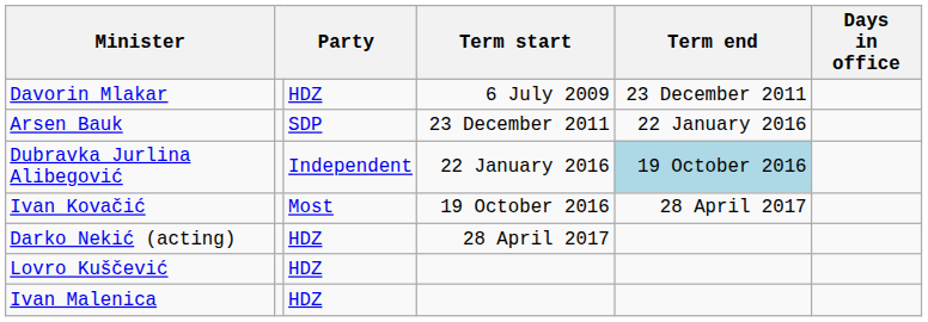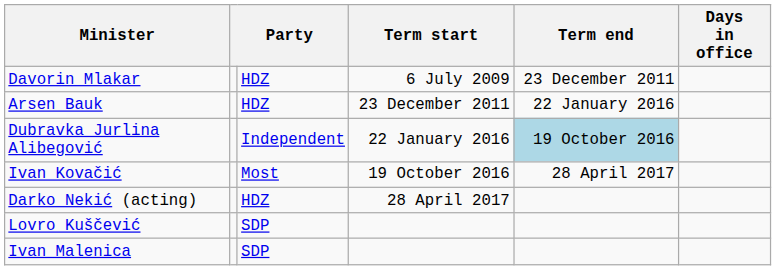Arsen Bauk | column 3: SDP -> HDZ
Lovro Kuščević | column 3: HDZ -> SDP
Ivan Malenica | column 3: HDZ -> SDP
